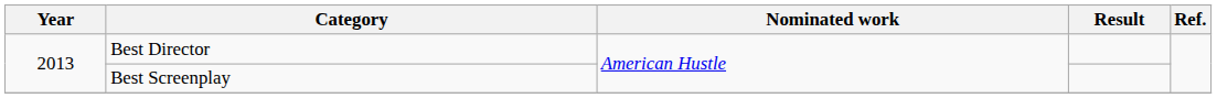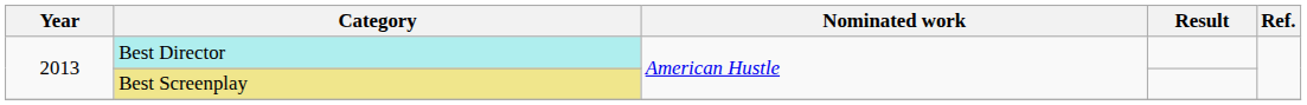Best Director | Category: no background -> paleturquoise background
Best Screenplay | Category: no background -> khaki background
